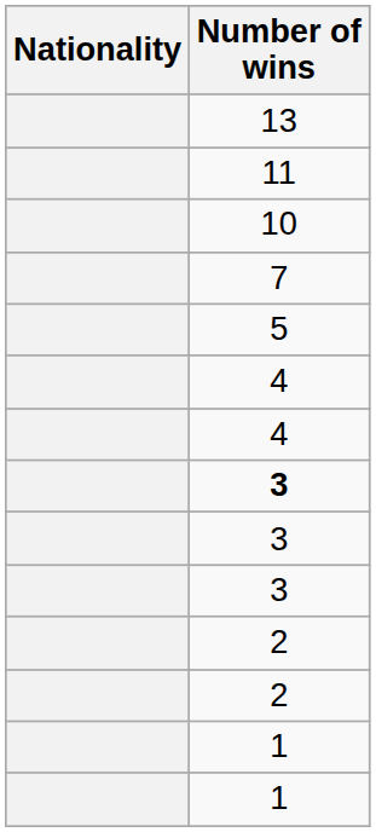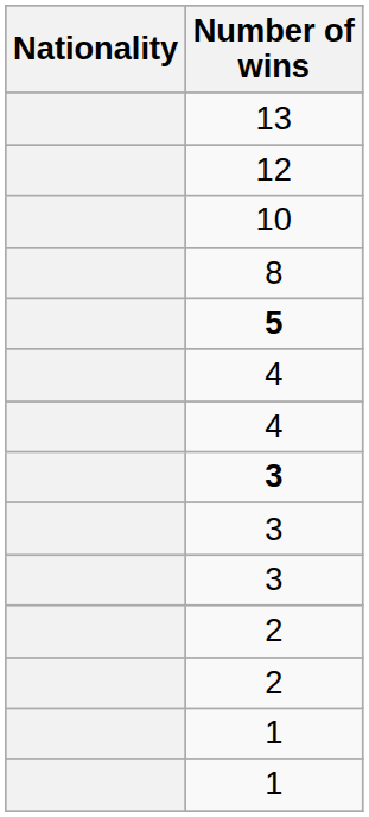row 3 | Number of wins: 11 -> 12
row 5 | Number of wins: 7 -> 8
row 6 | Number of wins: normal -> bold
